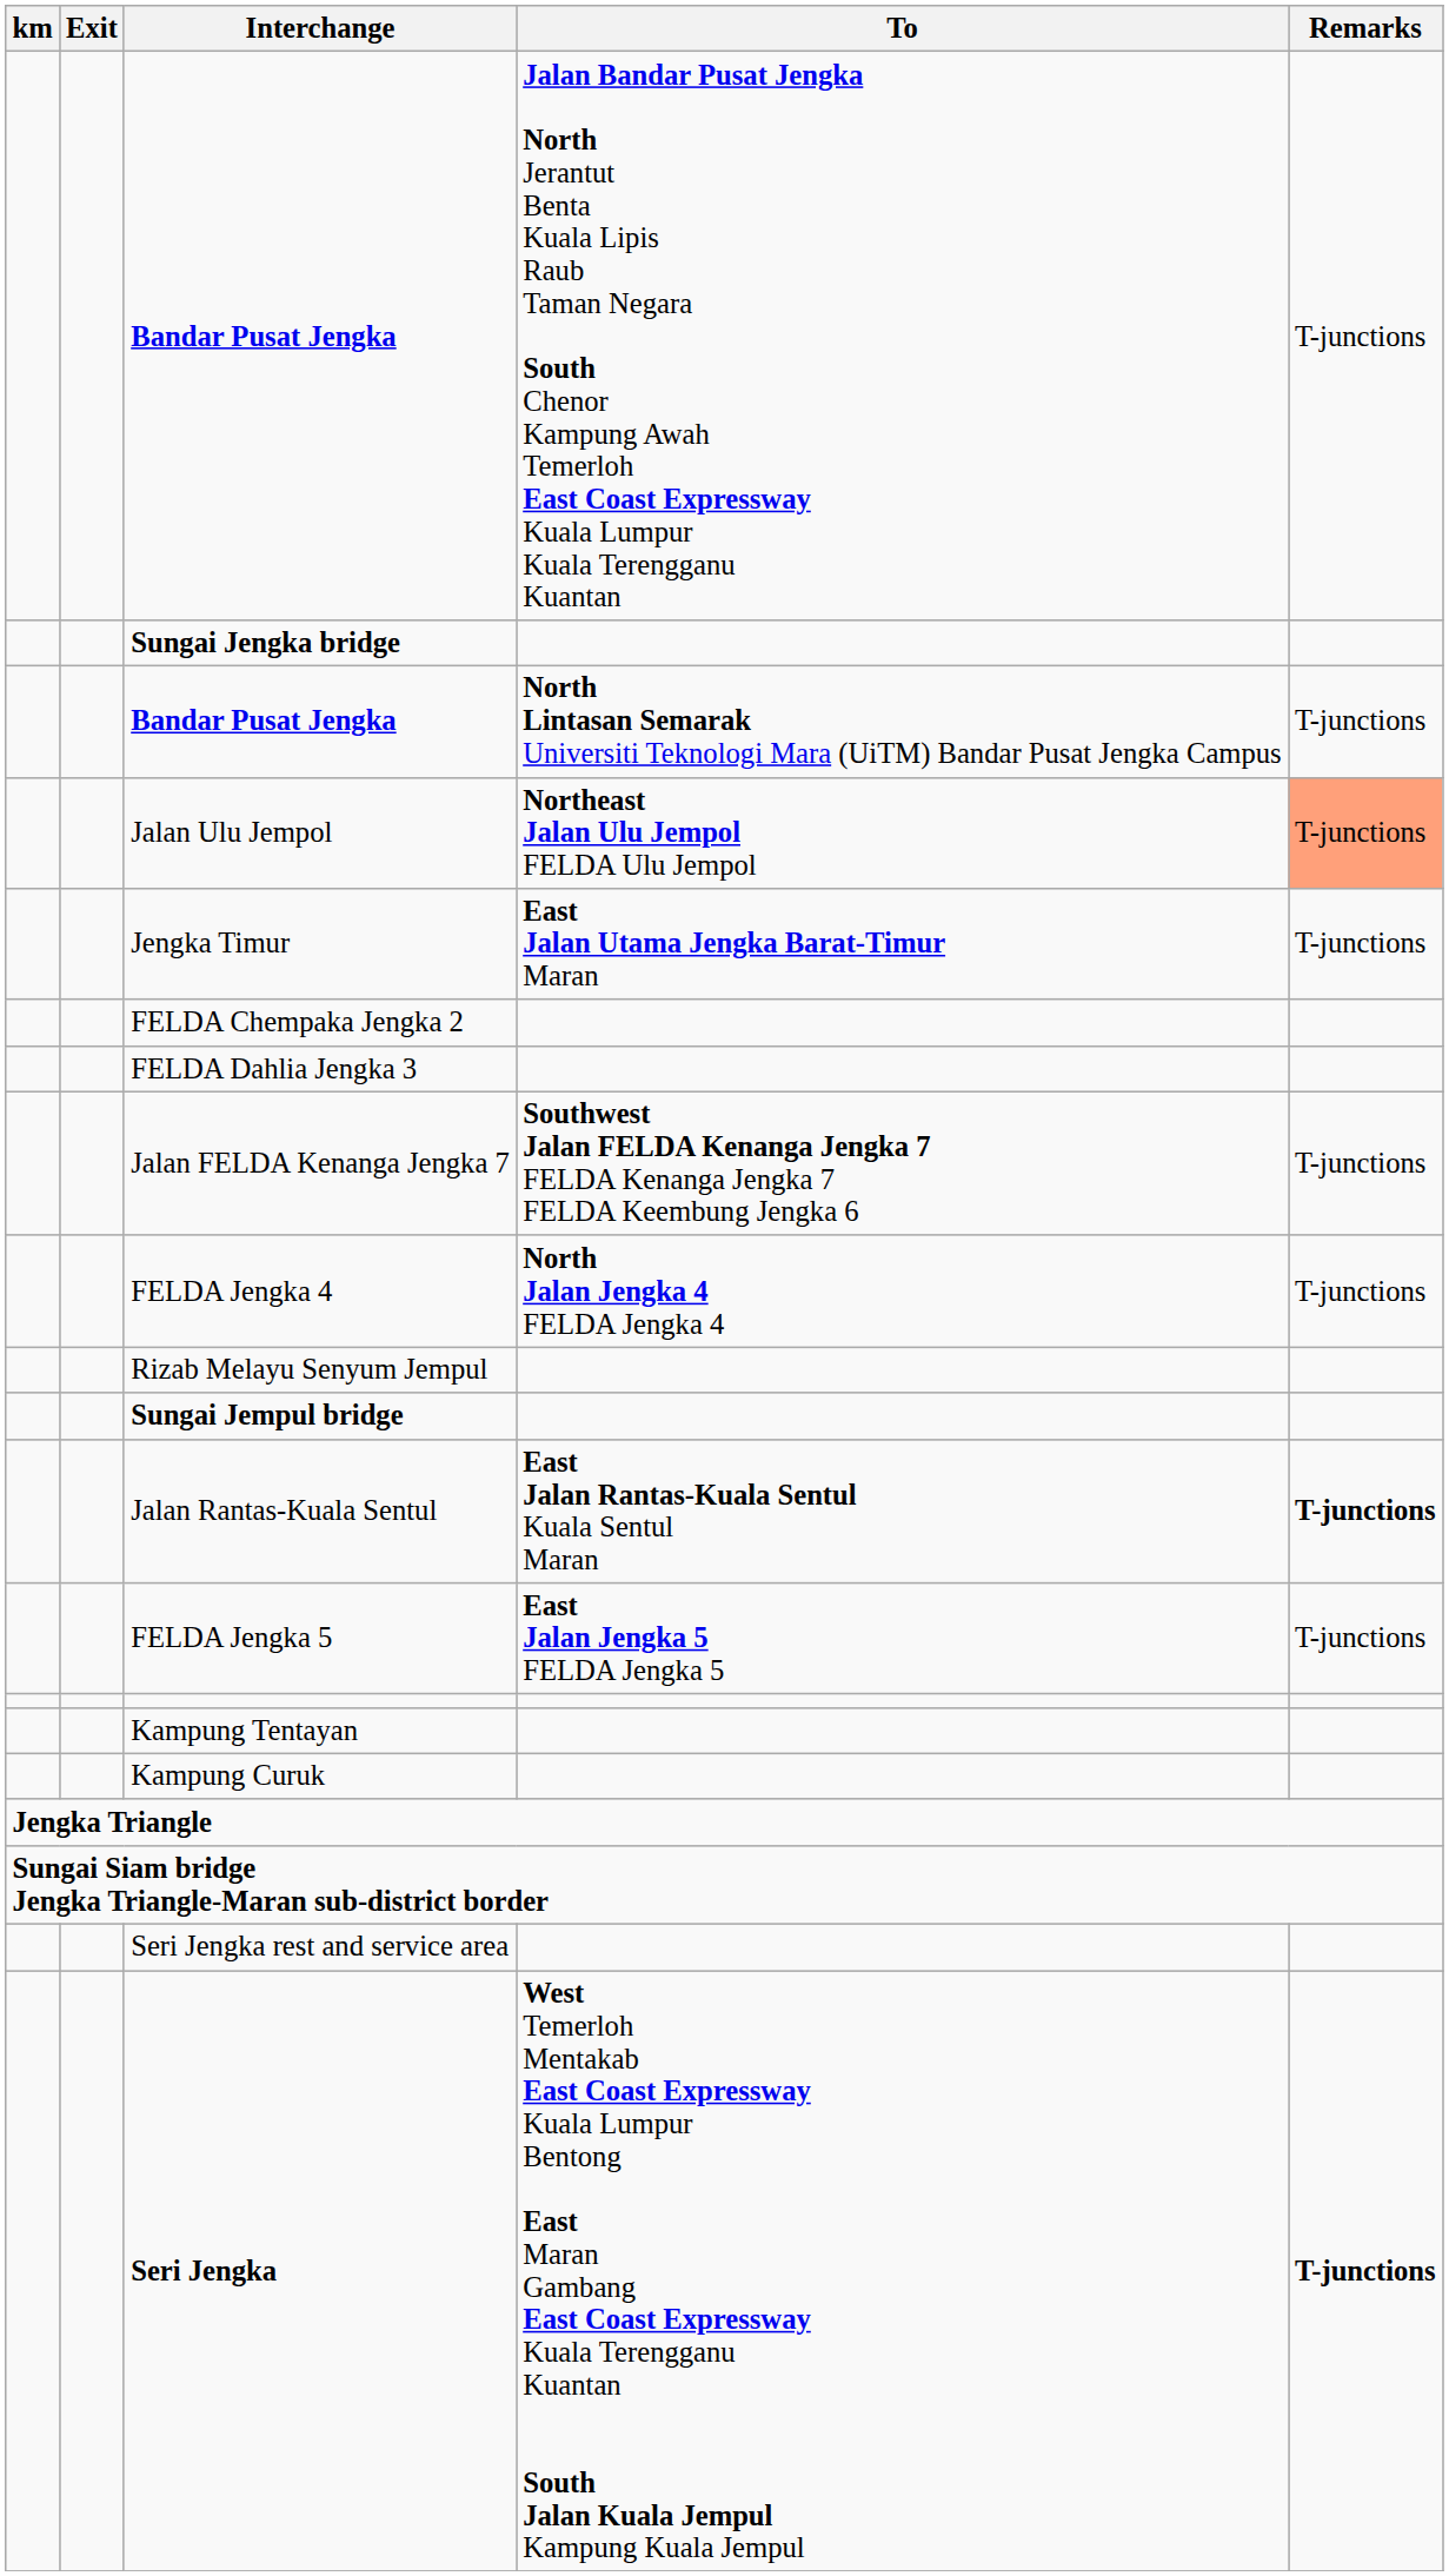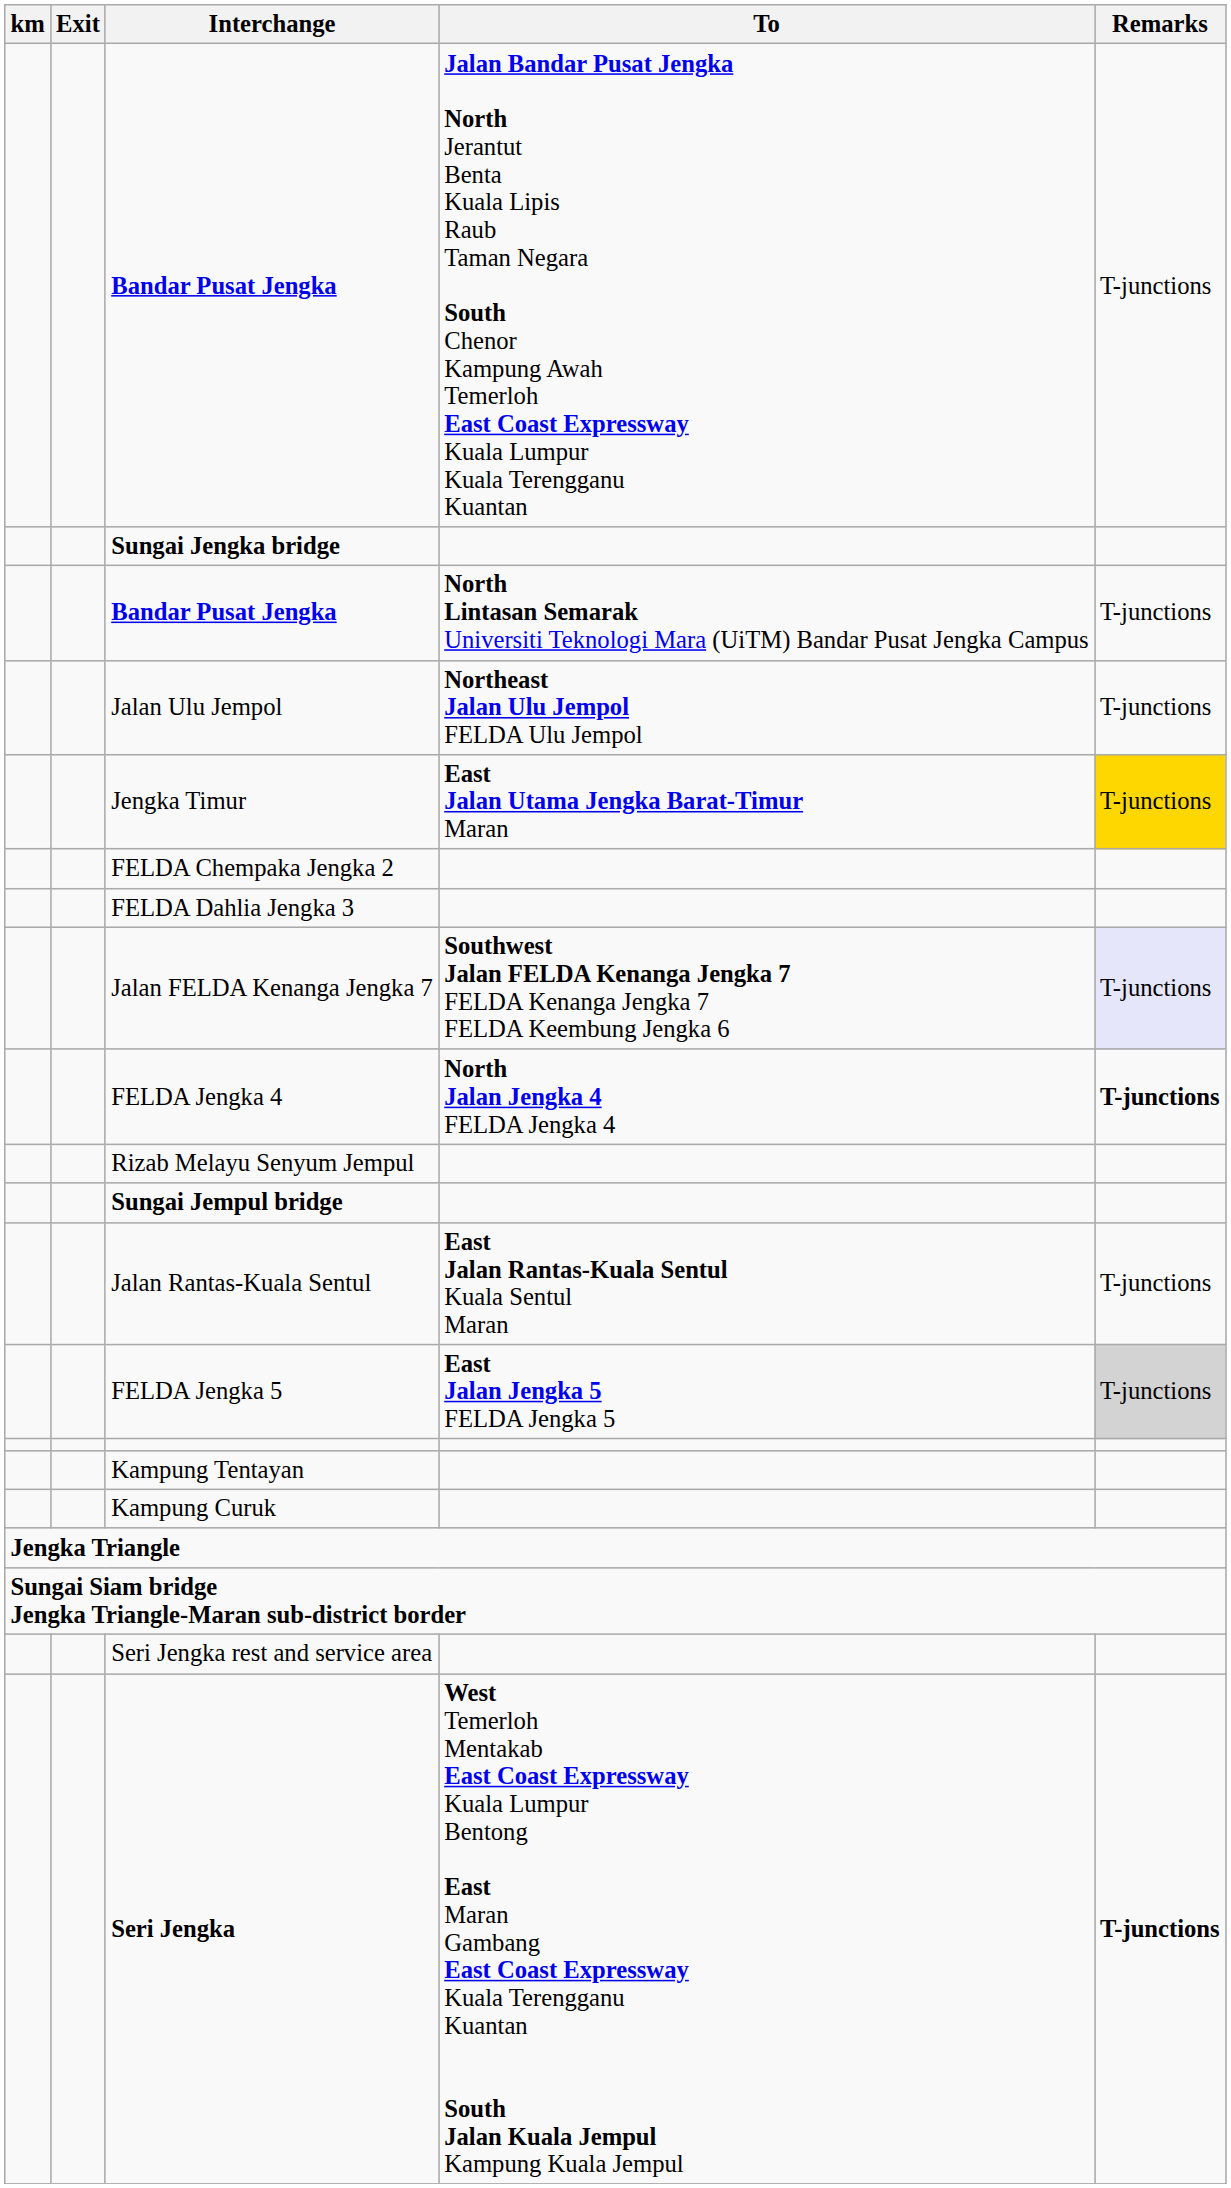Jalan Ulu Jempol | Remarks: lightsalmon background -> no background
Jengka Timur | Remarks: no background -> gold background
Jalan FELDA Kenanga Jengka 7 | Remarks: no background -> lavender background
FELDA Jengka 4 | Remarks: normal -> bold
Jalan Rantas-Kuala Sentul | Remarks: bold -> normal
FELDA Jengka 5 | Remarks: no background -> lightgrey background
